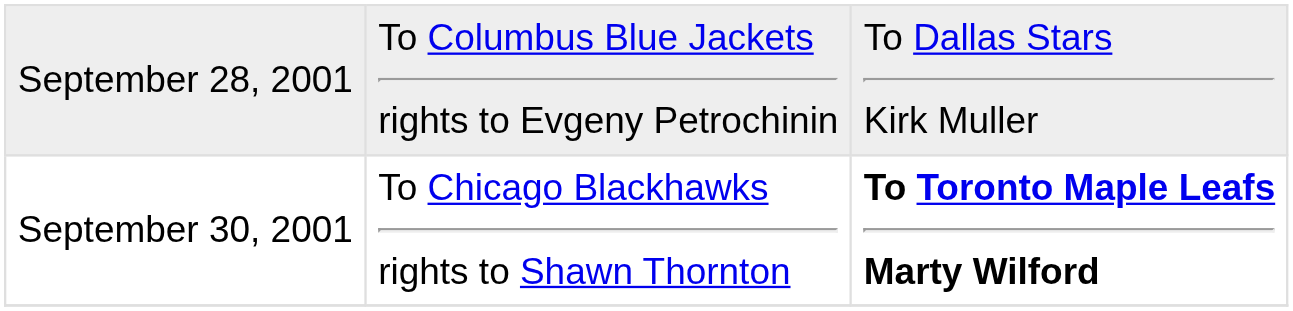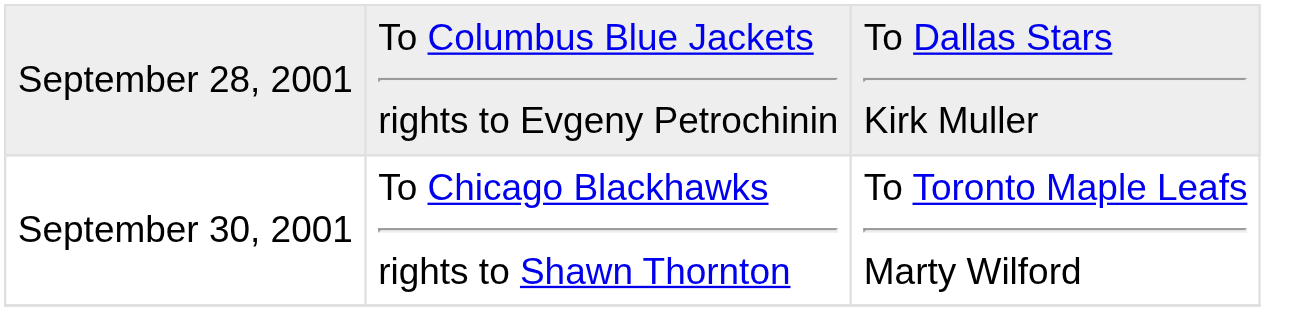September 30, 2001 | column 3: bold -> normal
